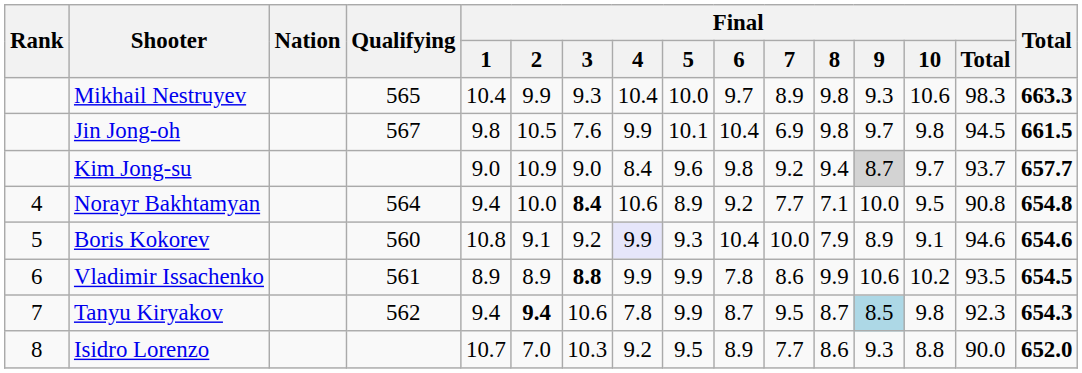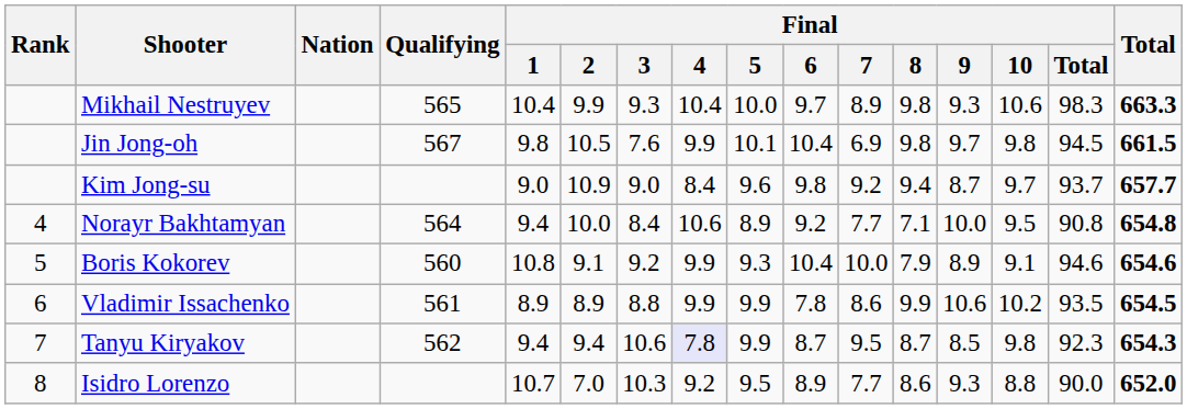Kim Jong-su | Final / 9: lightgrey background -> no background
Norayr Bakhtamyan | Final / 3: bold -> normal
Boris Kokorev | Final / 4: lavender background -> no background
Vladimir Issachenko | Final / 3: bold -> normal
Tanyu Kiryakov | Final / 2: bold -> normal
Tanyu Kiryakov | Final / 4: no background -> lavender background
Tanyu Kiryakov | Final / 9: lightblue background -> no background
